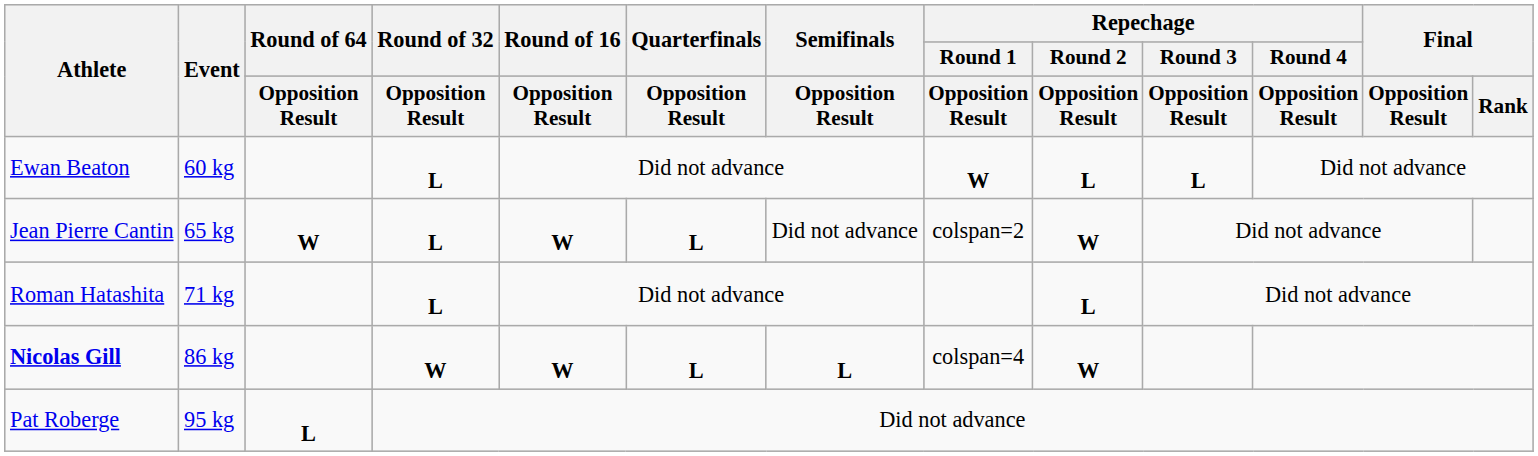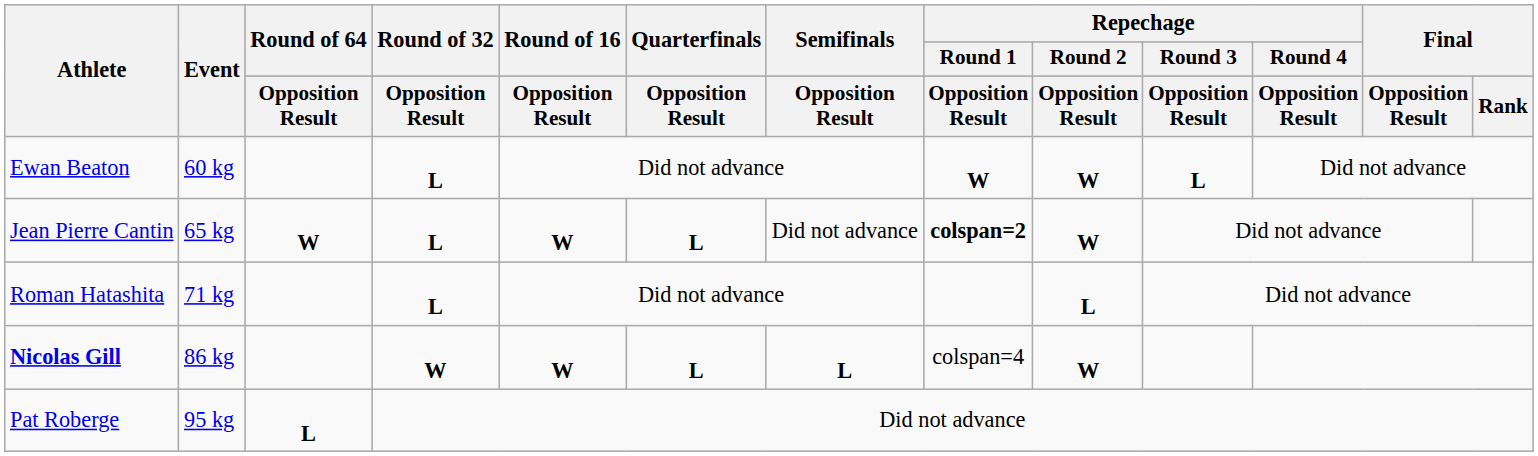Ewan Beaton | Repechage / Round 2 / Opposition Result: L -> W
Jean Pierre Cantin | Repechage / Round 1 / Opposition Result: normal -> bold
